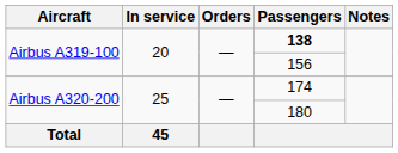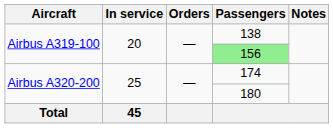138 | Passengers: bold -> normal
156 | Passengers: no background -> lightgreen background
